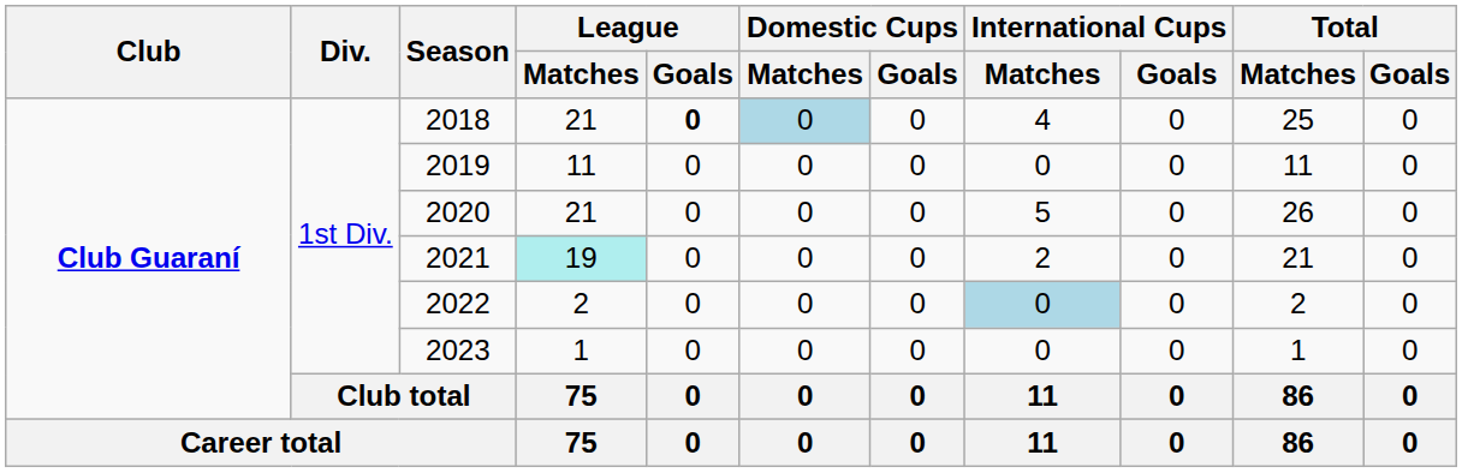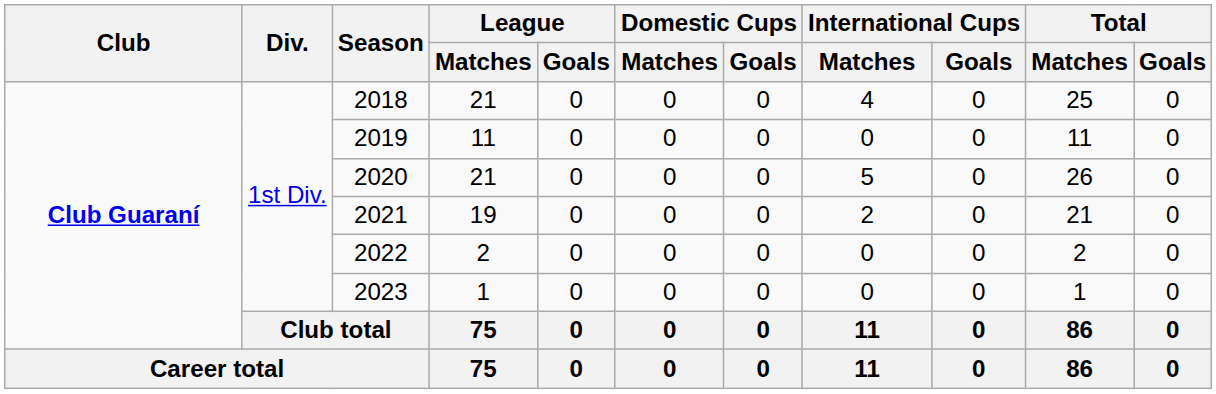2018 | League / Goals: bold -> normal
2018 | Domestic Cups / Matches: lightblue background -> no background
2021 | League / Matches: paleturquoise background -> no background
2022 | International Cups / Matches: lightblue background -> no background
